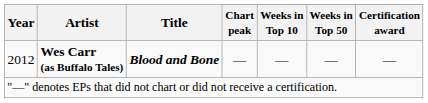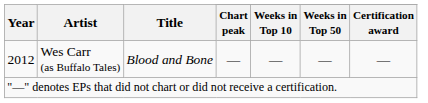2012 | Artist: bold -> normal
2012 | Title: bold -> normal
